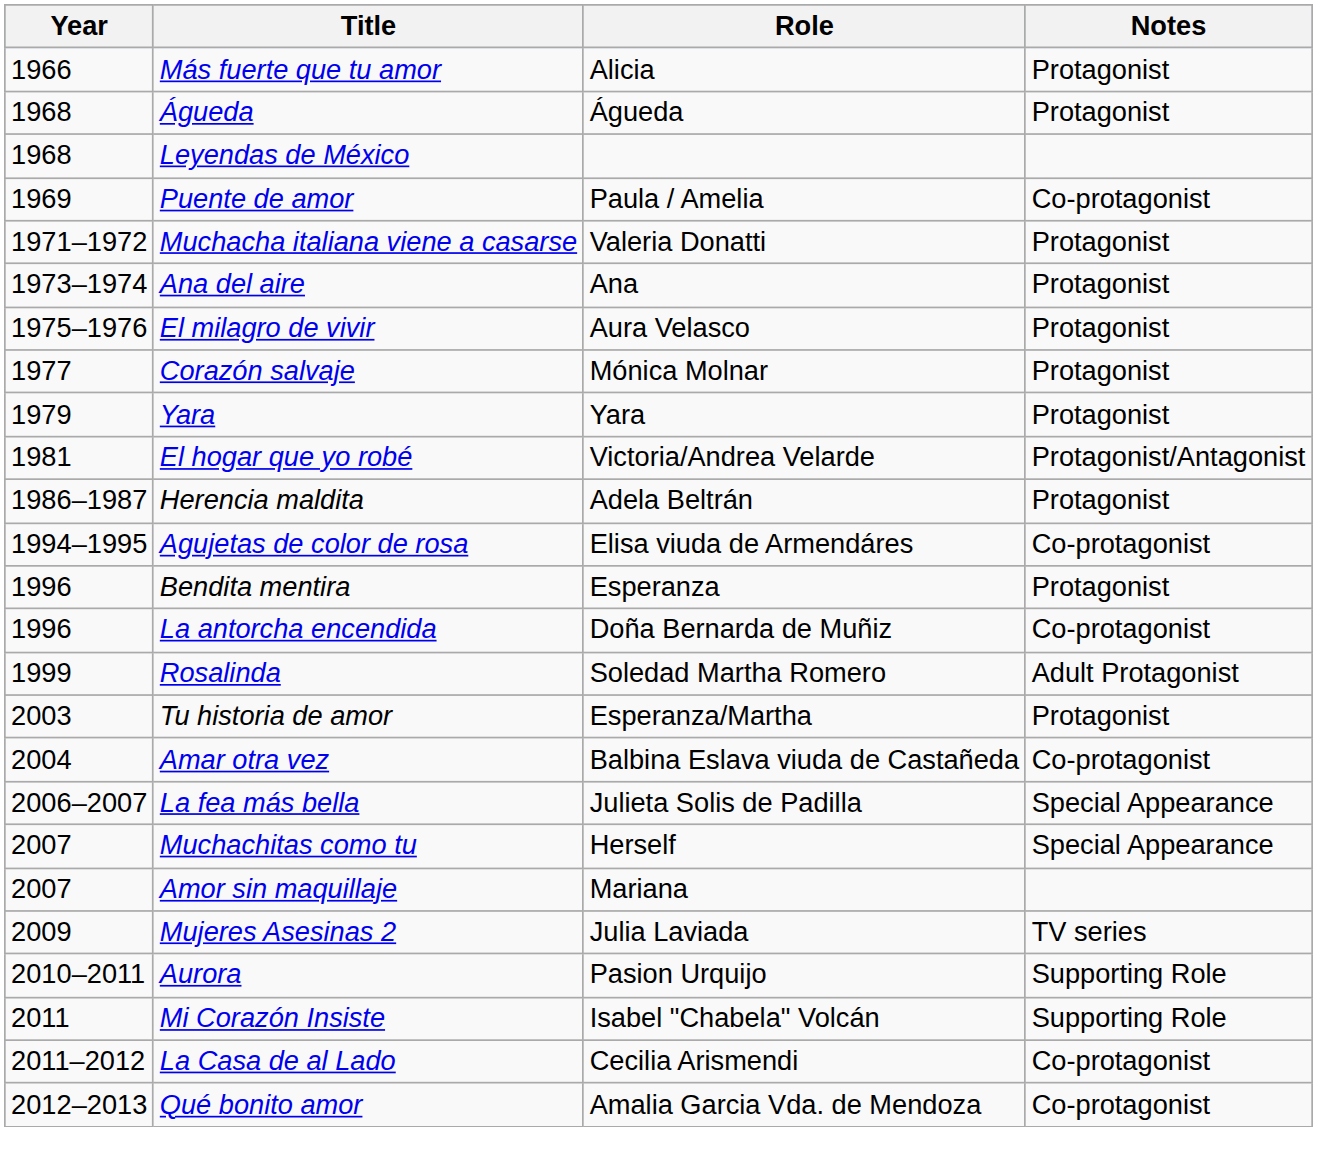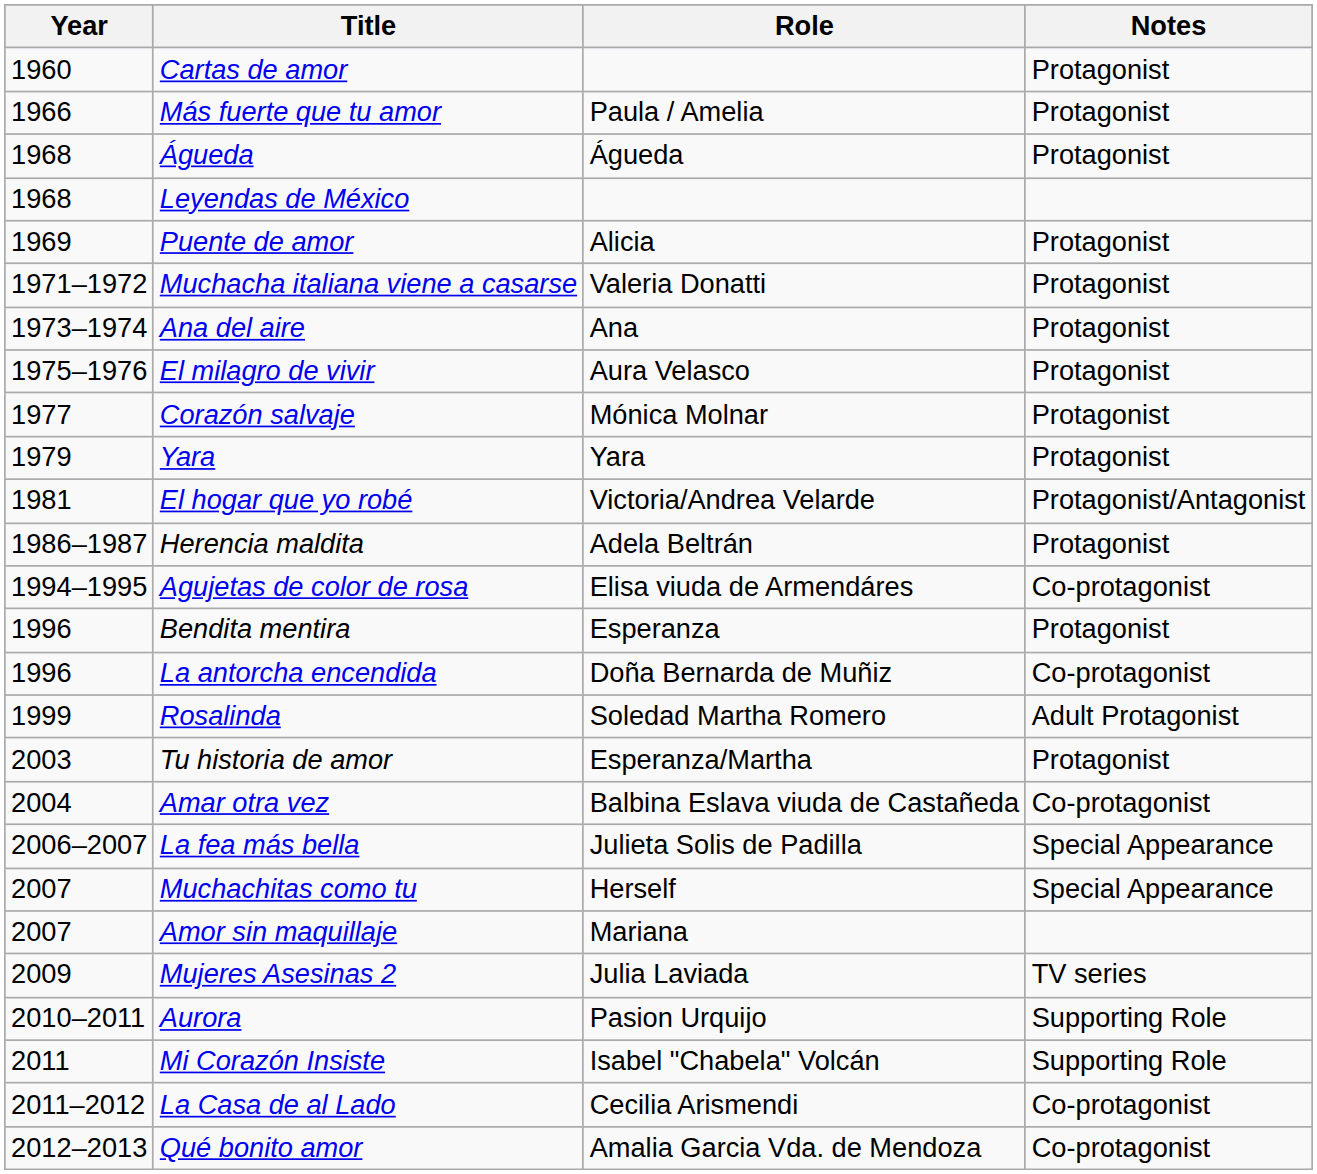+ row: 1960 | Cartas de amor | Protagonist
Más fuerte que tu amor | Role: Alicia -> Paula / Amelia
Puente de amor | Role: Paula / Amelia -> Alicia
Puente de amor | Notes: Co-protagonist -> Protagonist
